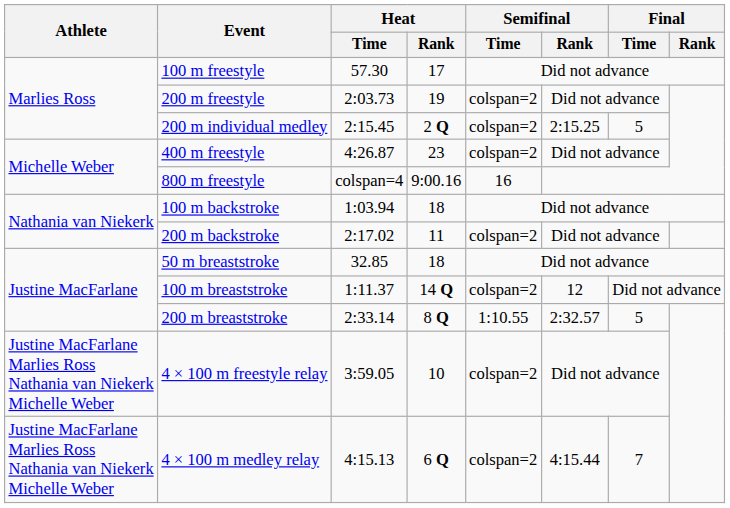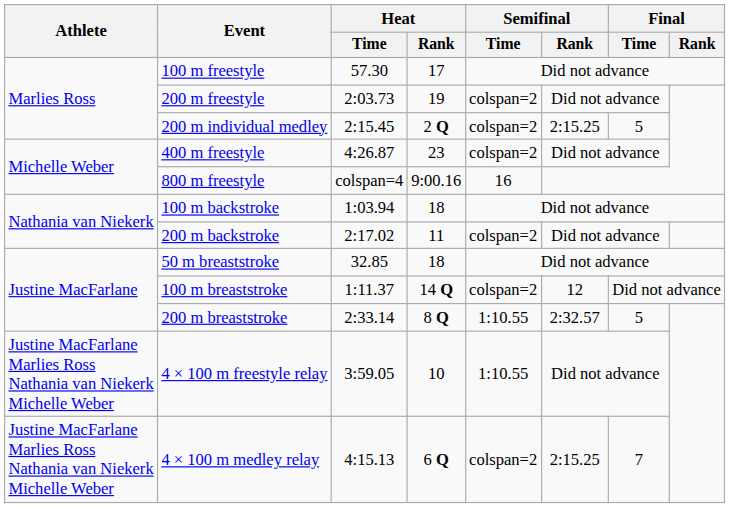4 × 100 m freestyle relay | Semifinal / Time: colspan=2 -> 1:10.55
4 × 100 m medley relay | Semifinal / Rank: 4:15.44 -> 2:15.25
